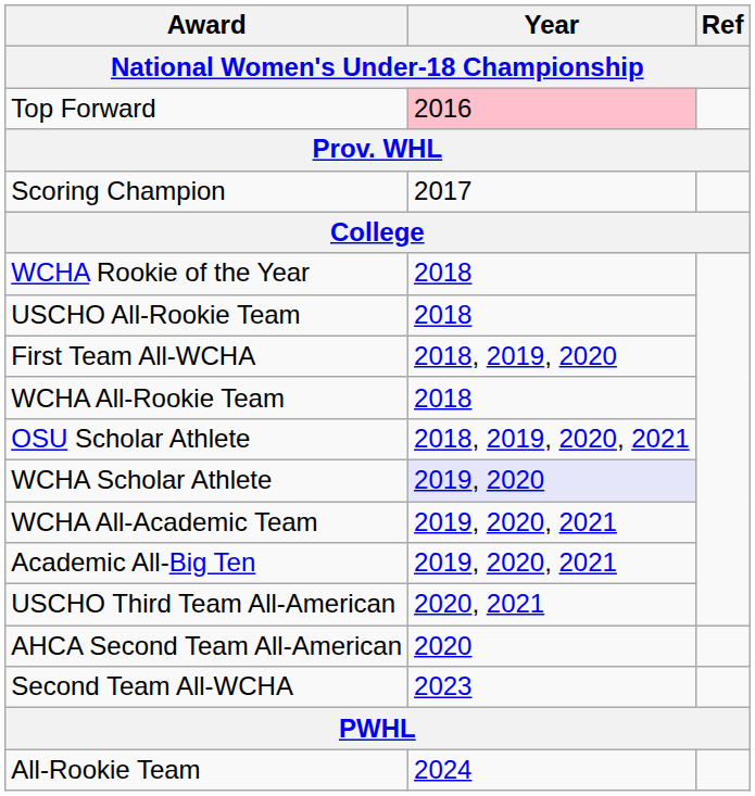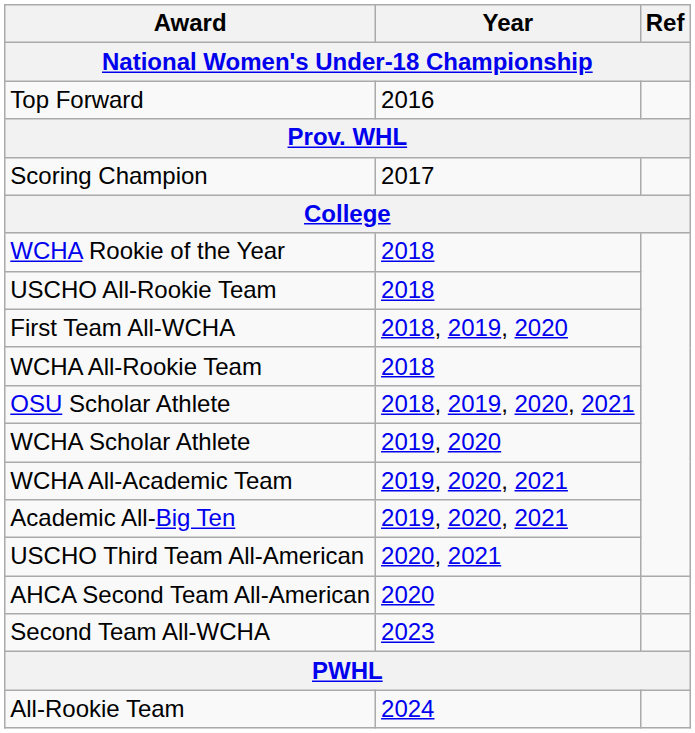Top Forward | Year: pink background -> no background
WCHA Scholar Athlete | Year: lavender background -> no background
